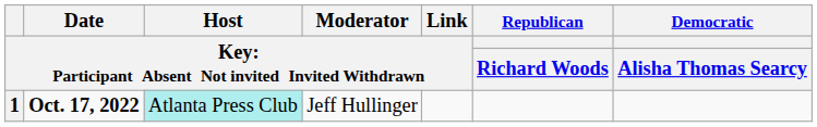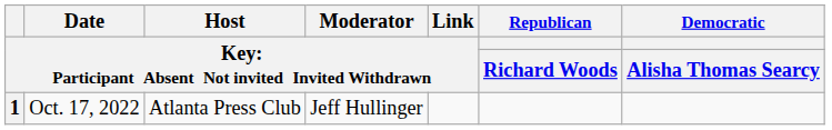1 | column 2: bold -> normal
1 | column 3: paleturquoise background -> no background
